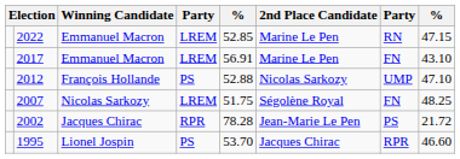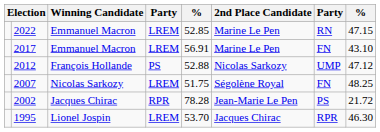2012 | column 8: 47.10 -> 47.12
1995 | column 4: PS -> LREM
1995 | column 8: 46.60 -> 46.30
